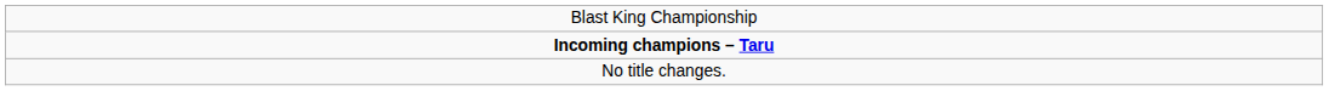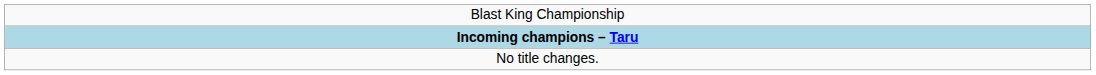row 2 | column 1: no background -> lightblue background
